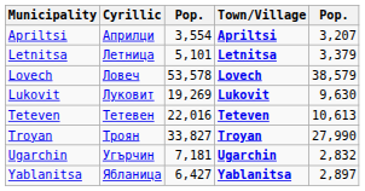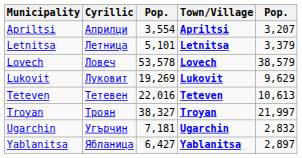row 5 | column 5: 9,630 -> 9,629
row 7 | column 3: 33,827 -> 38,327
row 7 | column 5: 27,990 -> 21,997
